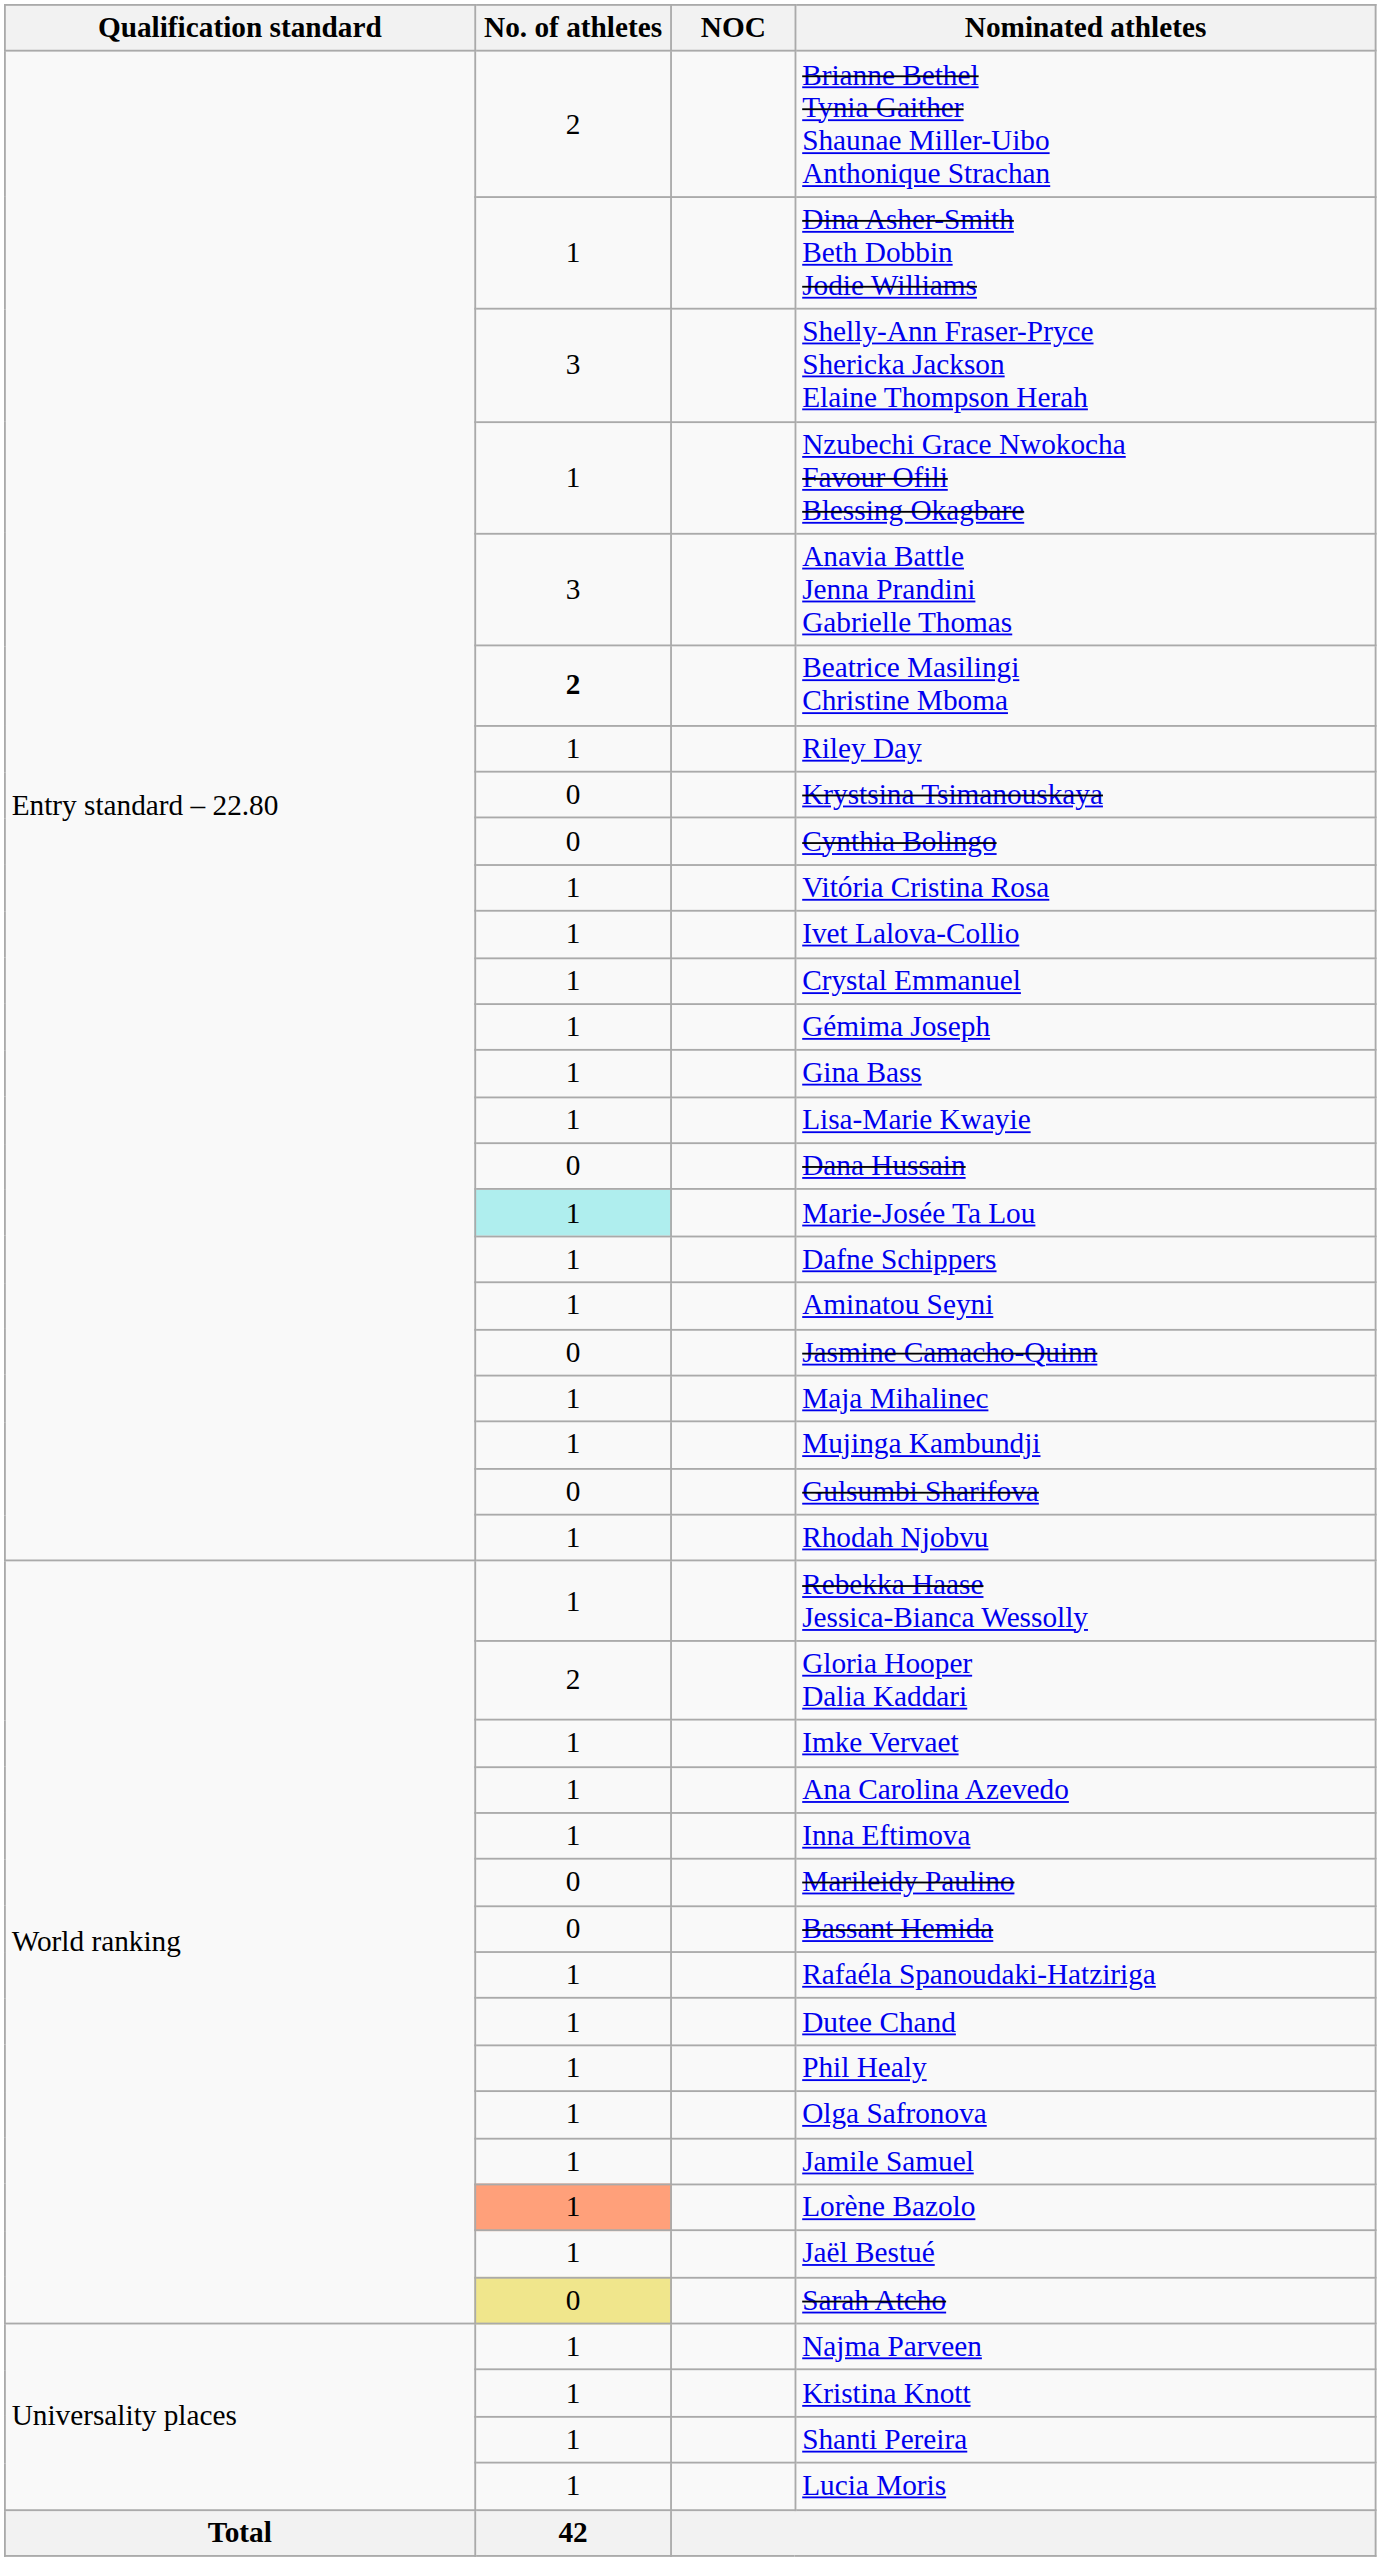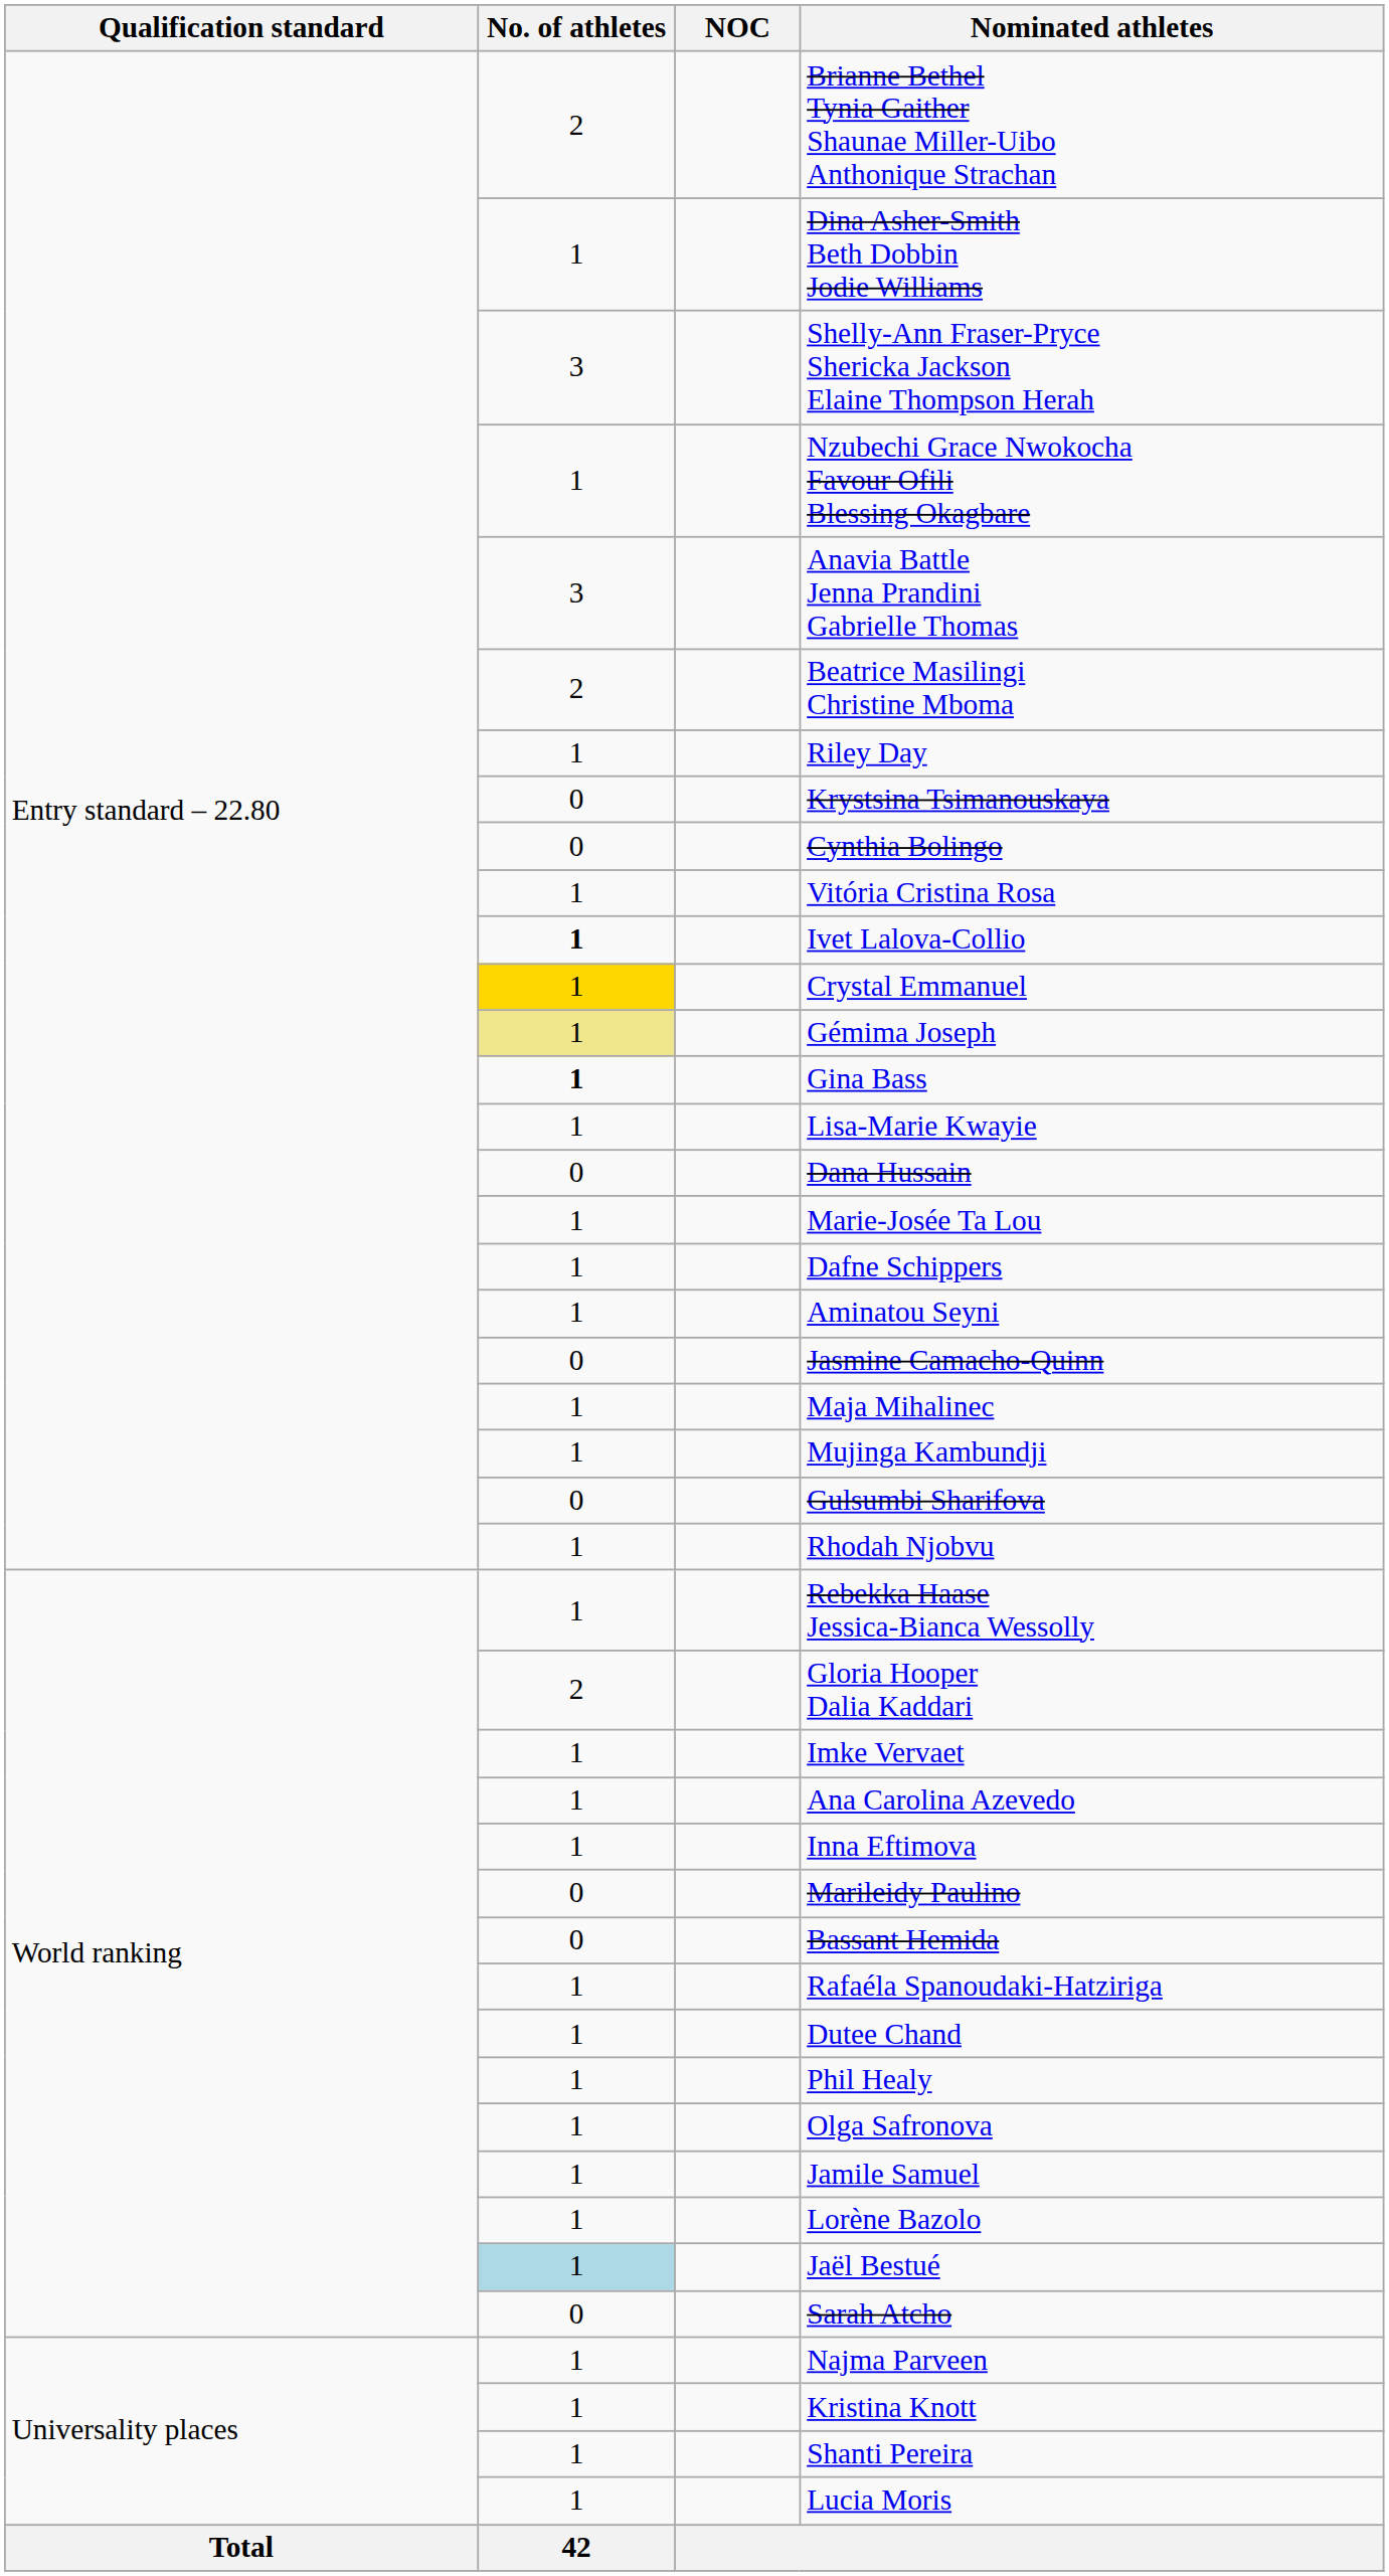Beatrice Masilingi Christine Mboma | No. of athletes: bold -> normal
Ivet Lalova-Collio | No. of athletes: normal -> bold
Crystal Emmanuel | No. of athletes: no background -> gold background
Gémima Joseph | No. of athletes: no background -> khaki background
Gina Bass | No. of athletes: normal -> bold
Marie-Josée Ta Lou | No. of athletes: paleturquoise background -> no background
Lorène Bazolo | No. of athletes: lightsalmon background -> no background
Jaël Bestué | No. of athletes: no background -> lightblue background
Sarah Atcho | No. of athletes: khaki background -> no background
